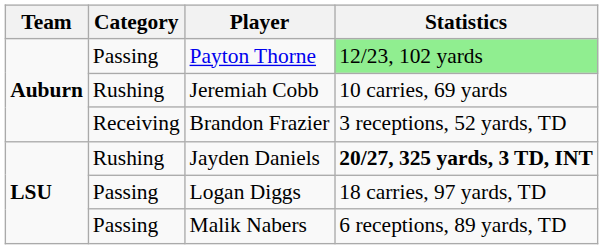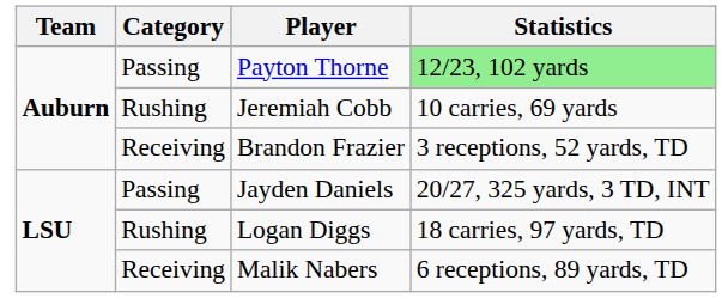Jayden Daniels | Category: Rushing -> Passing
Jayden Daniels | Statistics: bold -> normal
Logan Diggs | Category: Passing -> Rushing
Malik Nabers | Category: Passing -> Receiving
